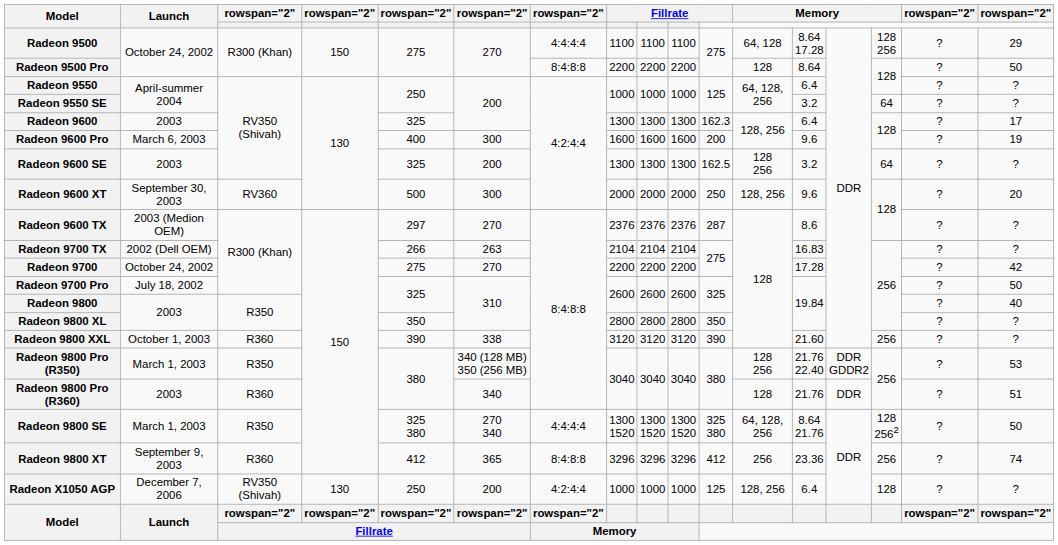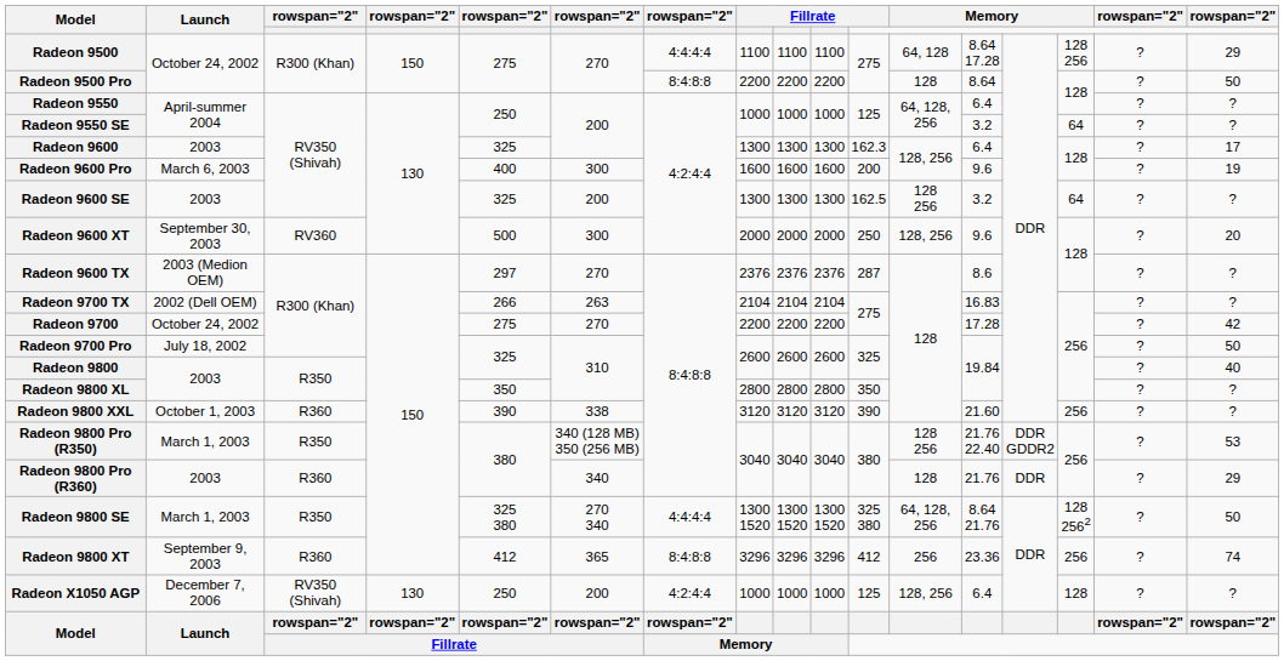Radeon 9800 Pro (R360) | column 17: 51 -> 29
